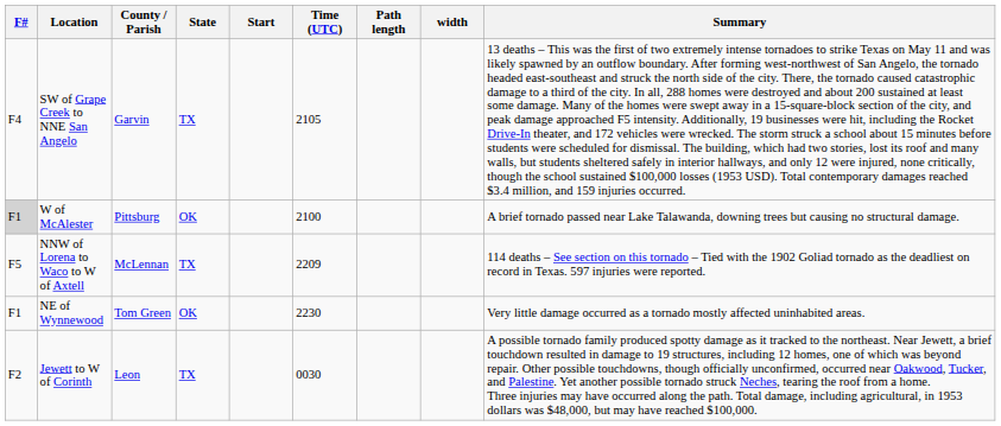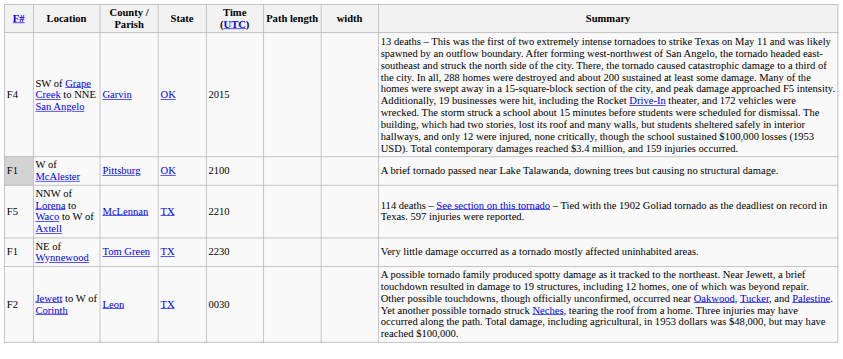- column: Start
SW of Grape Creek to NNE San Angelo | State: TX -> OK
SW of Grape Creek to NNE San Angelo | Time (UTC): 2105 -> 2015
NNW of Lorena to Waco to W of Axtell | Time (UTC): 2209 -> 2210
NE of Wynnewood | State: OK -> TX
